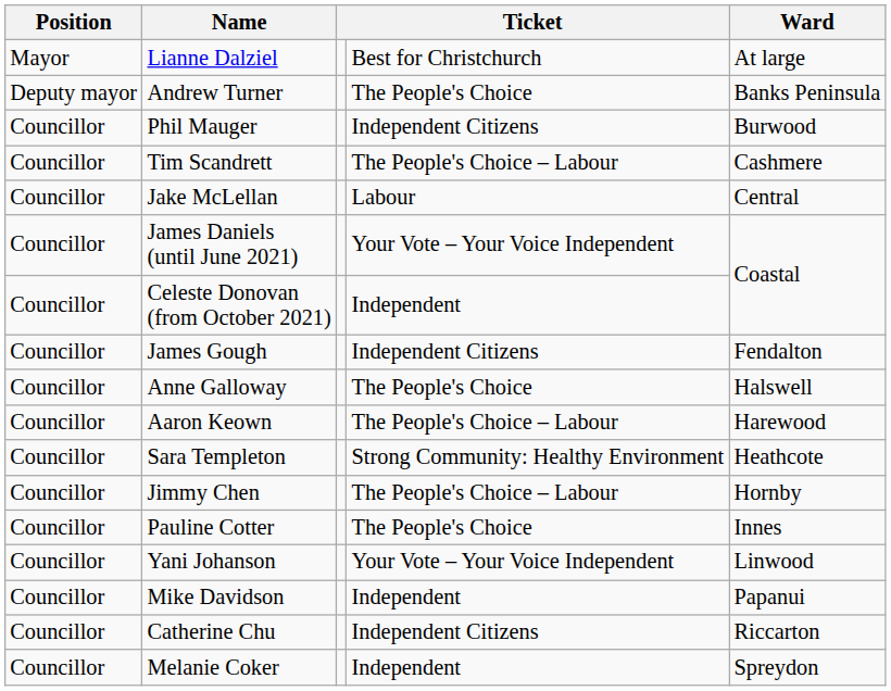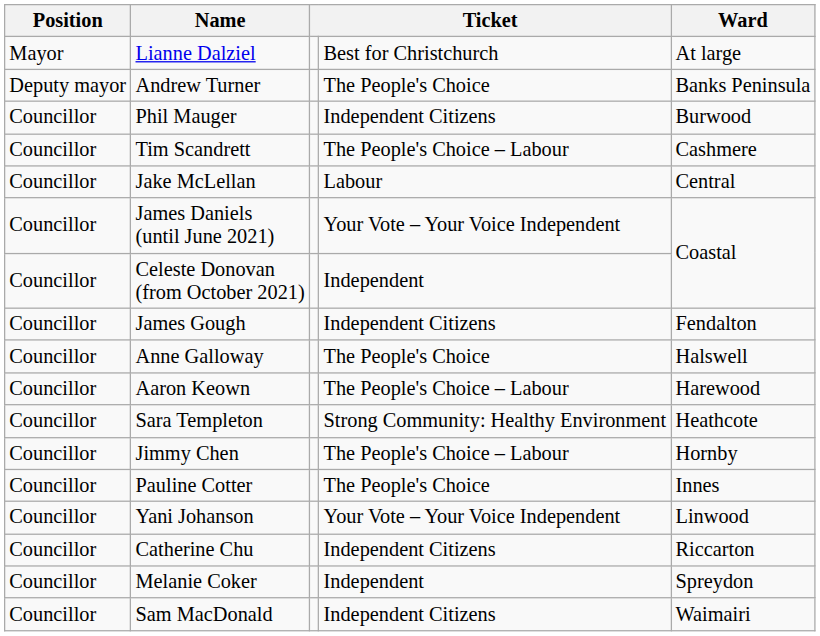- row: Councillor | Mike Davidson | Independent | Papanui
+ row: Councillor | Sam MacDonald | Independent Citizens | Waimairi
